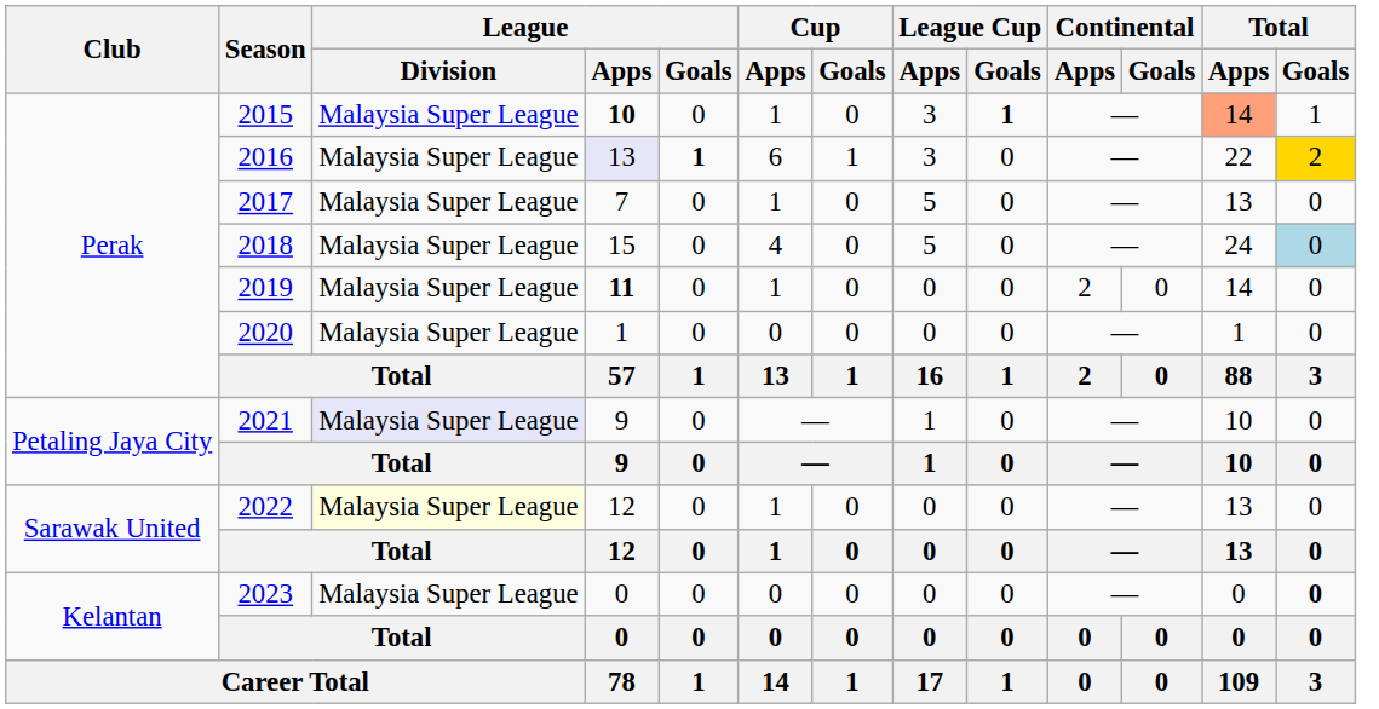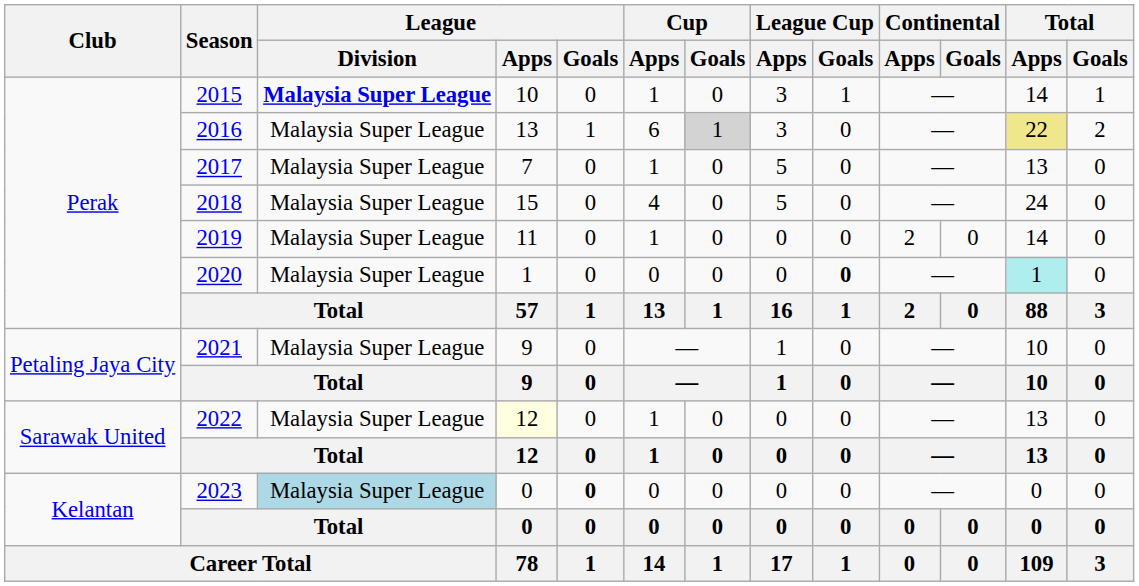2015 | League / Division: normal -> bold
2015 | League / Apps: bold -> normal
2015 | League Cup / Goals: bold -> normal
2015 | Total / Apps: lightsalmon background -> no background
2016 | League / Apps: lavender background -> no background
2016 | League / Goals: bold -> normal
2016 | Cup / Goals: no background -> lightgrey background
2016 | Total / Apps: no background -> khaki background
2016 | Total / Goals: gold background -> no background
2018 | Total / Goals: lightblue background -> no background
2019 | League / Apps: bold -> normal
2020 | League Cup / Goals: normal -> bold
2020 | Total / Apps: no background -> paleturquoise background
2021 | League / Division: lavender background -> no background
2022 | League / Division: lightyellow background -> no background
2022 | League / Apps: no background -> lightyellow background
2023 | League / Division: no background -> lightblue background
2023 | League / Goals: normal -> bold
2023 | Total / Goals: bold -> normal
